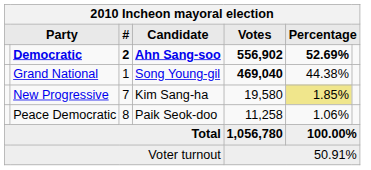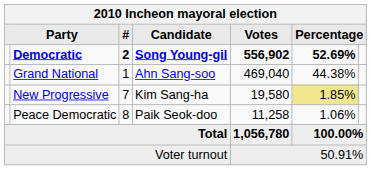Democratic | Candidate: Ahn Sang-soo -> Song Young-gil
Grand National | Candidate: Song Young-gil -> Ahn Sang-soo
Grand National | Votes: bold -> normal
